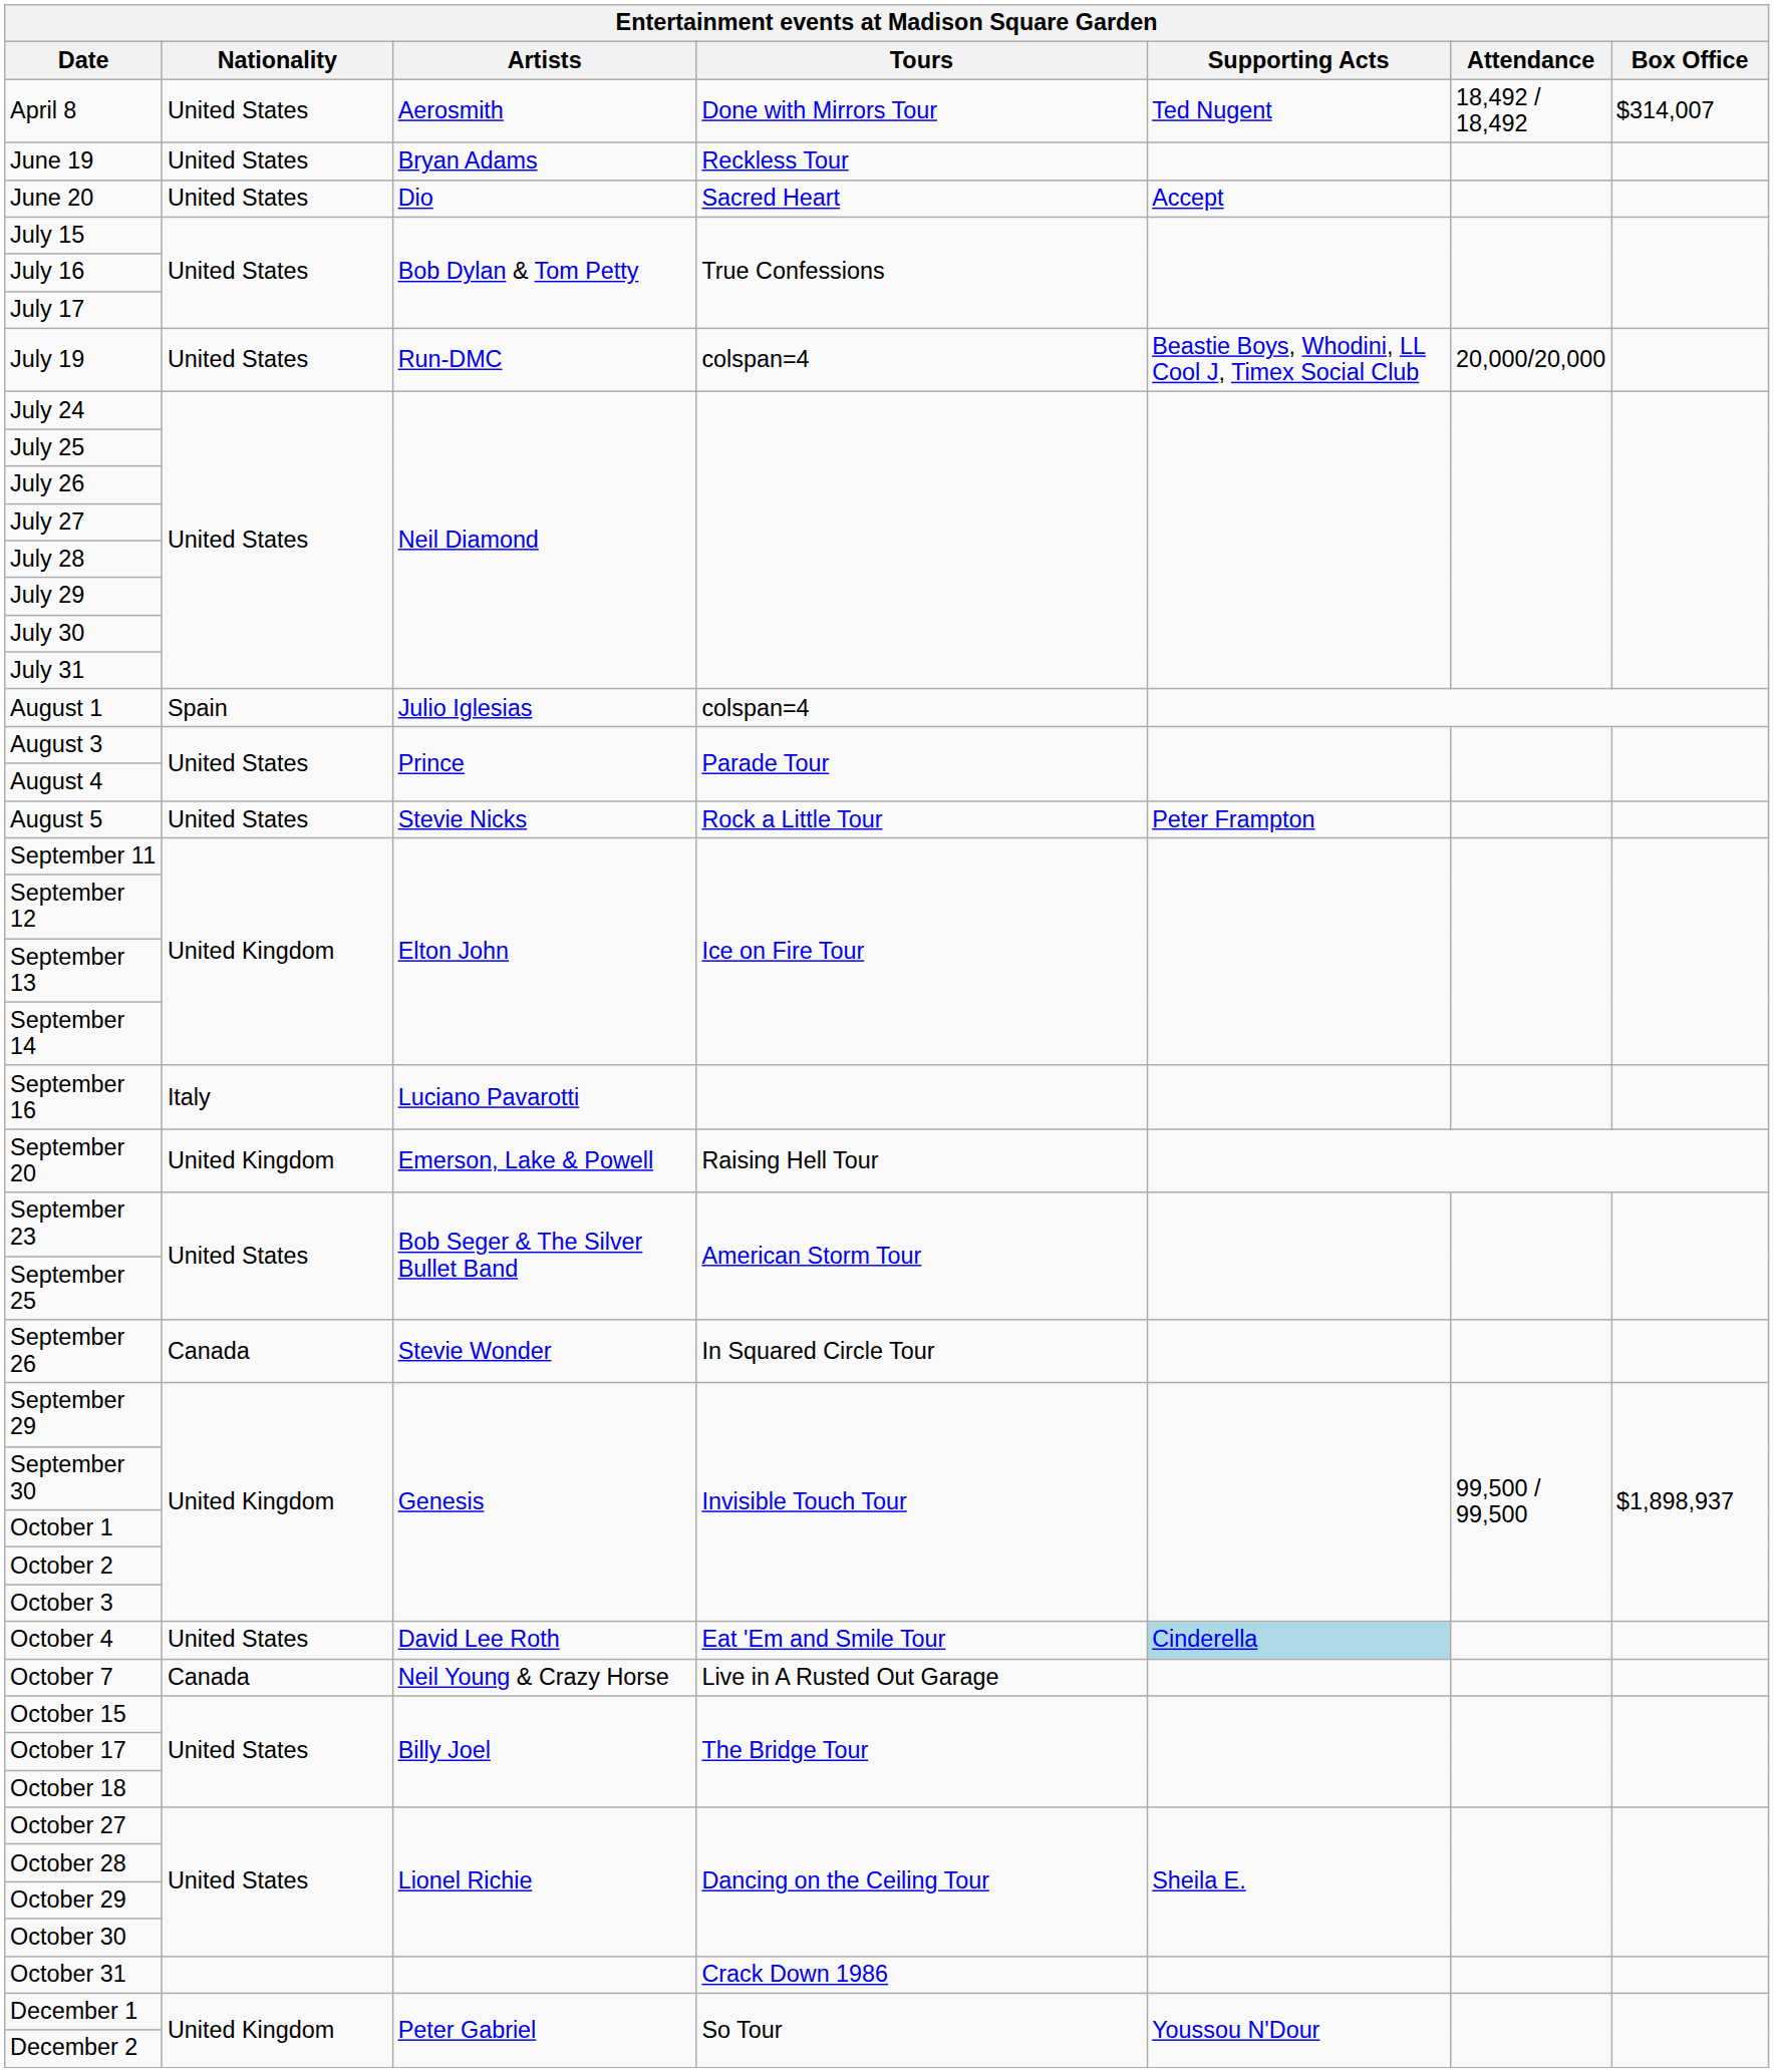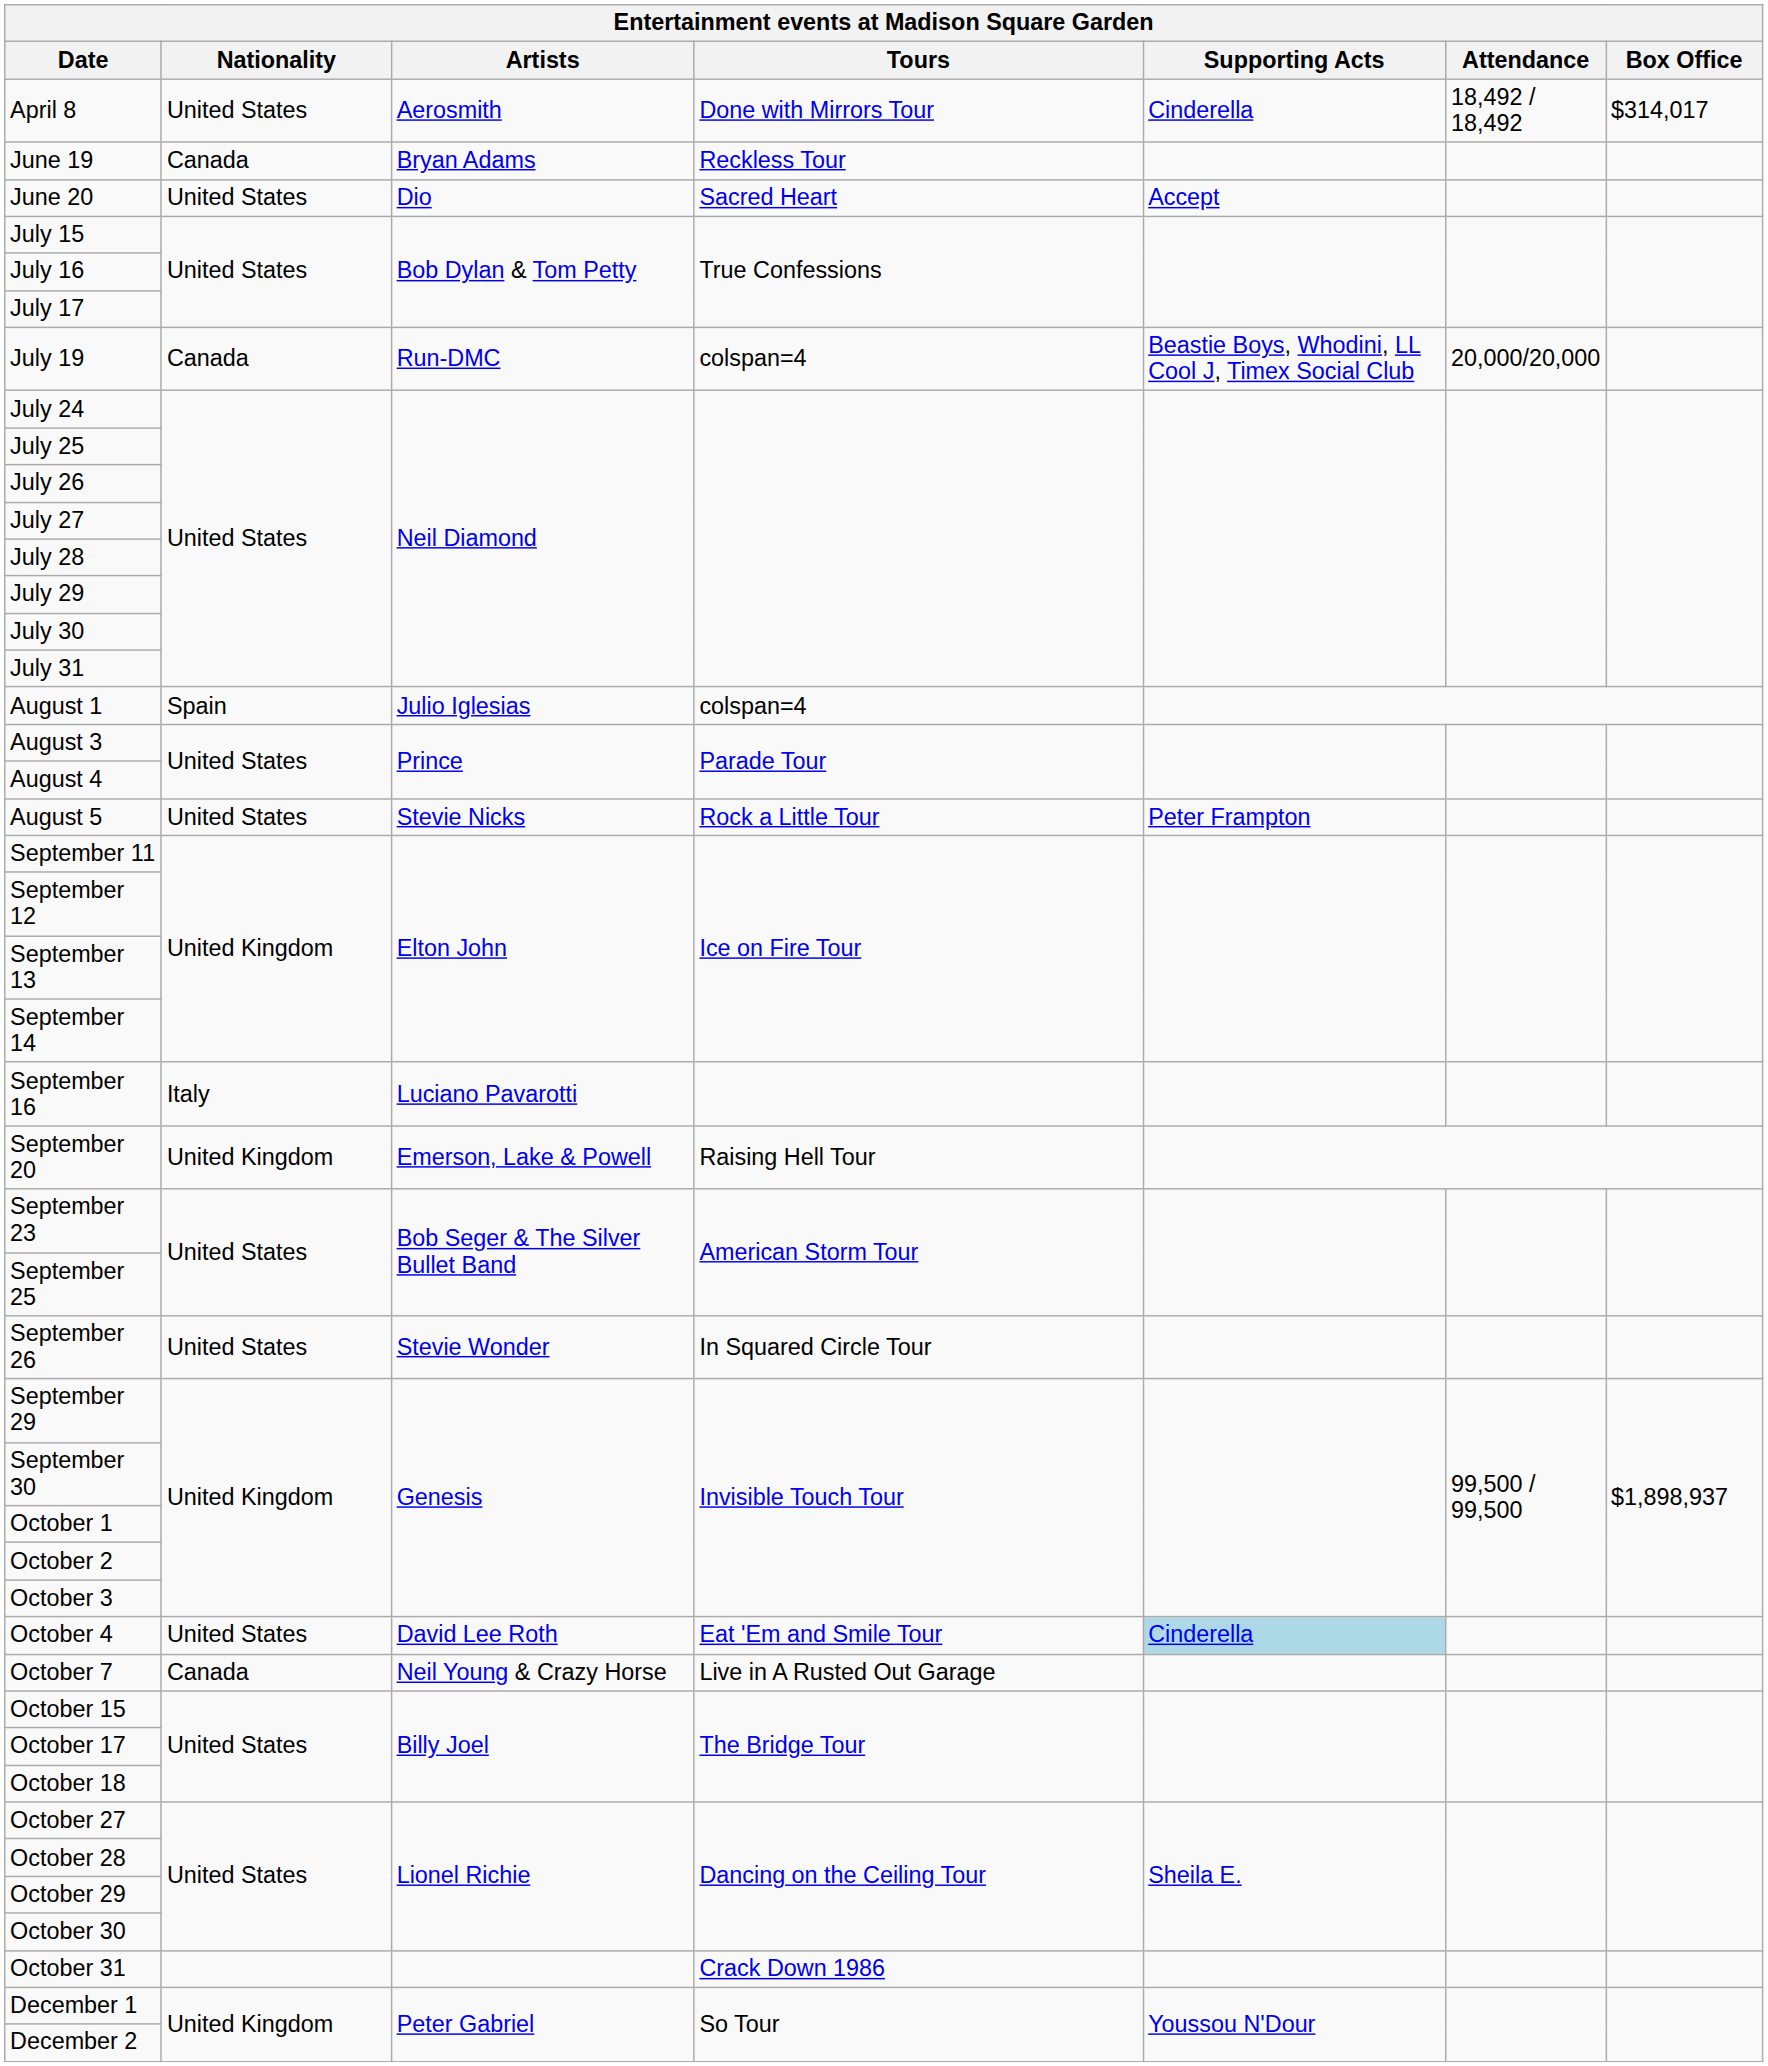April 8 | Supporting Acts: Ted Nugent -> Cinderella
April 8 | Box Office: $314,007 -> $314,017
June 19 | Nationality: United States -> Canada
July 19 | Nationality: United States -> Canada
September 26 | Nationality: Canada -> United States
